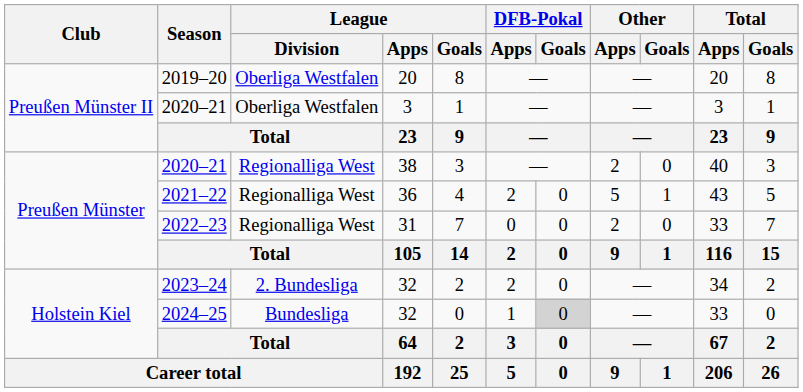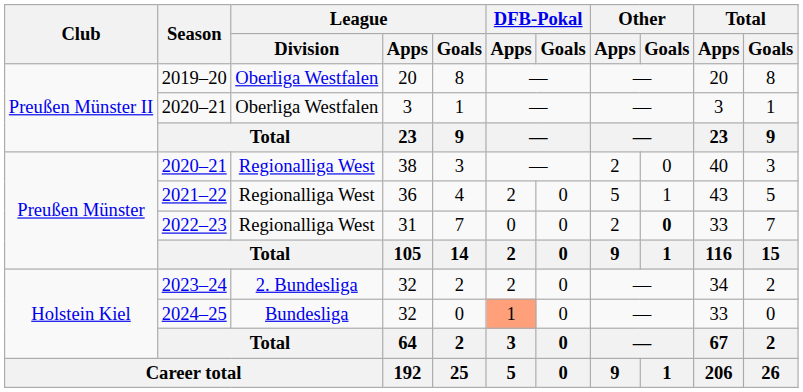2022–23 | Other / Goals: normal -> bold
2024–25 | DFB-Pokal / Apps: no background -> lightsalmon background
2024–25 | DFB-Pokal / Goals: lightgrey background -> no background
